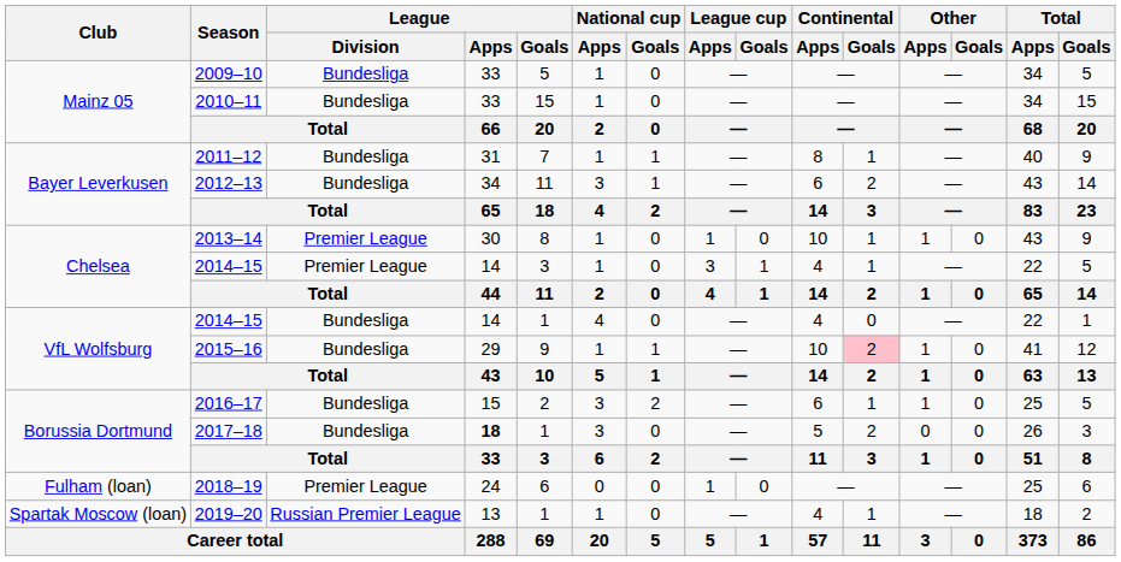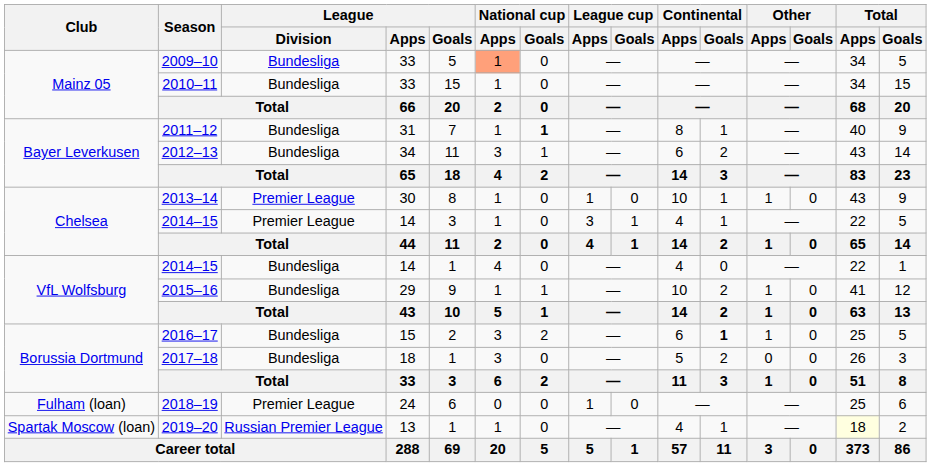2009–10 | National cup / Apps: no background -> lightsalmon background
2011–12 | National cup / Goals: normal -> bold
2015–16 | Continental / Goals: pink background -> no background
2016–17 | Continental / Goals: normal -> bold
2017–18 | League / Apps: bold -> normal
2019–20 | Total / Apps: no background -> lightyellow background
